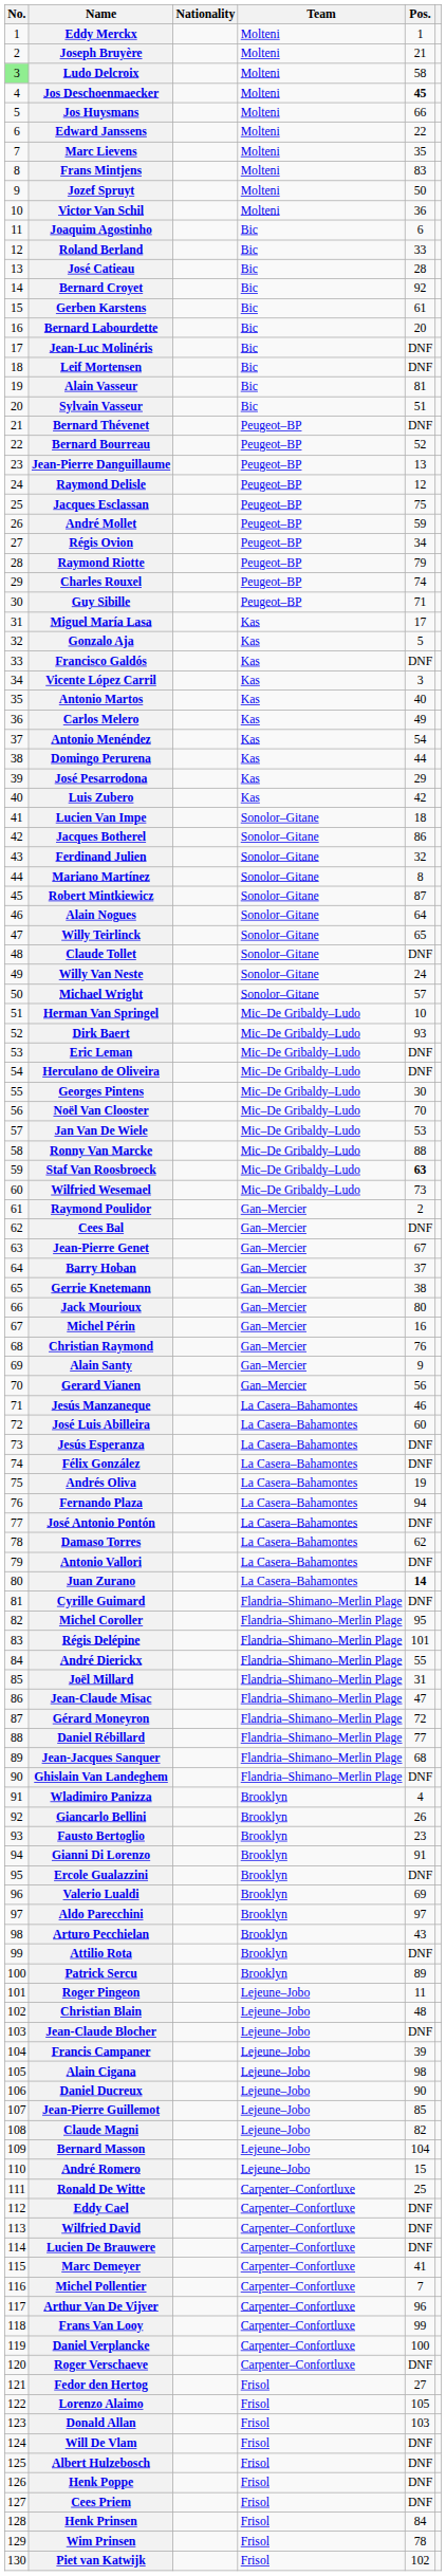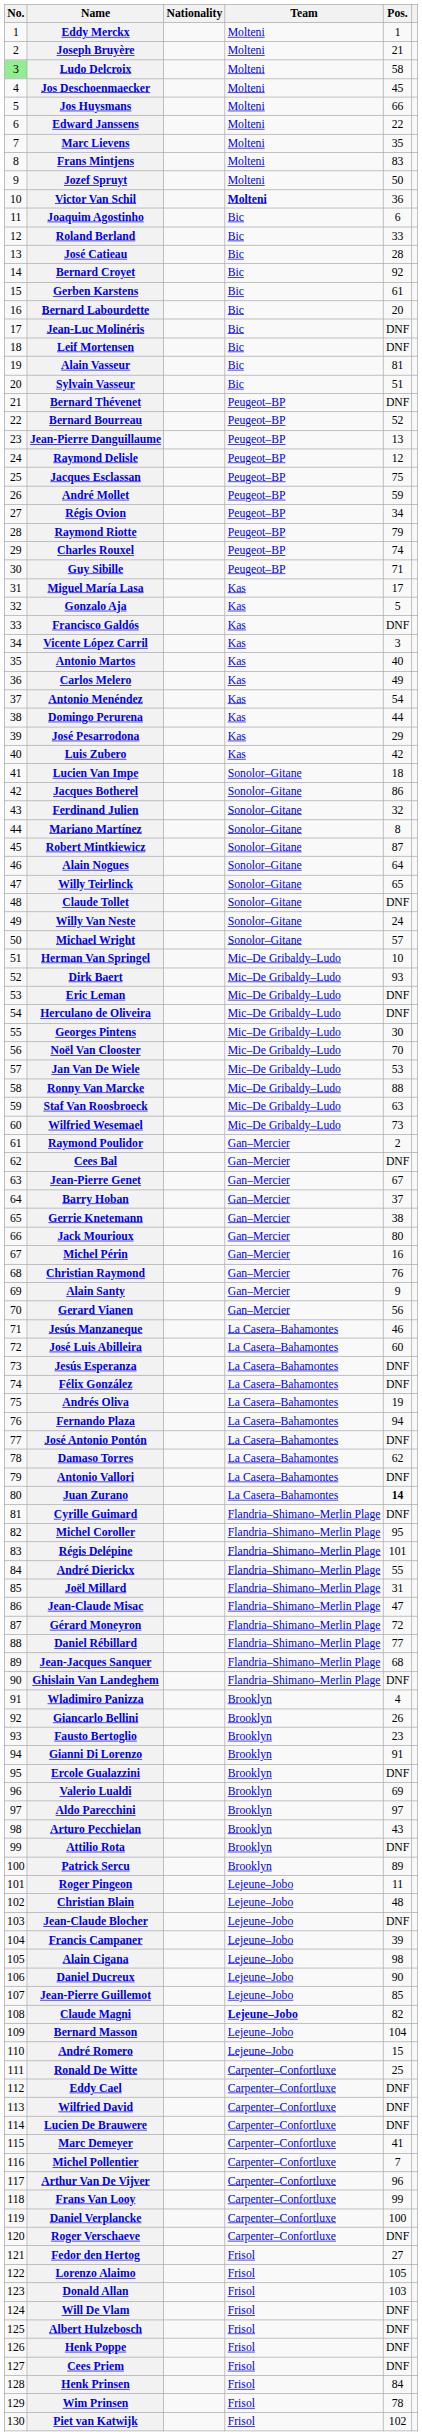Jos Deschoenmaecker | Pos.: bold -> normal
Victor Van Schil | Team: normal -> bold
Staf Van Roosbroeck | Pos.: bold -> normal
Claude Magni | Team: normal -> bold
